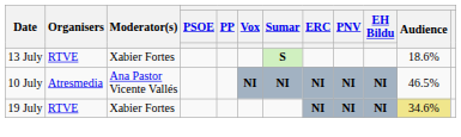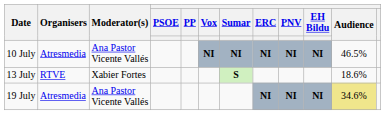rows swapped: 10 July <-> 13 July
19 July | Organisers: RTVE -> Atresmedia
19 July | Moderator(s): Xabier Fortes -> Ana Pastor Vicente Vallés
